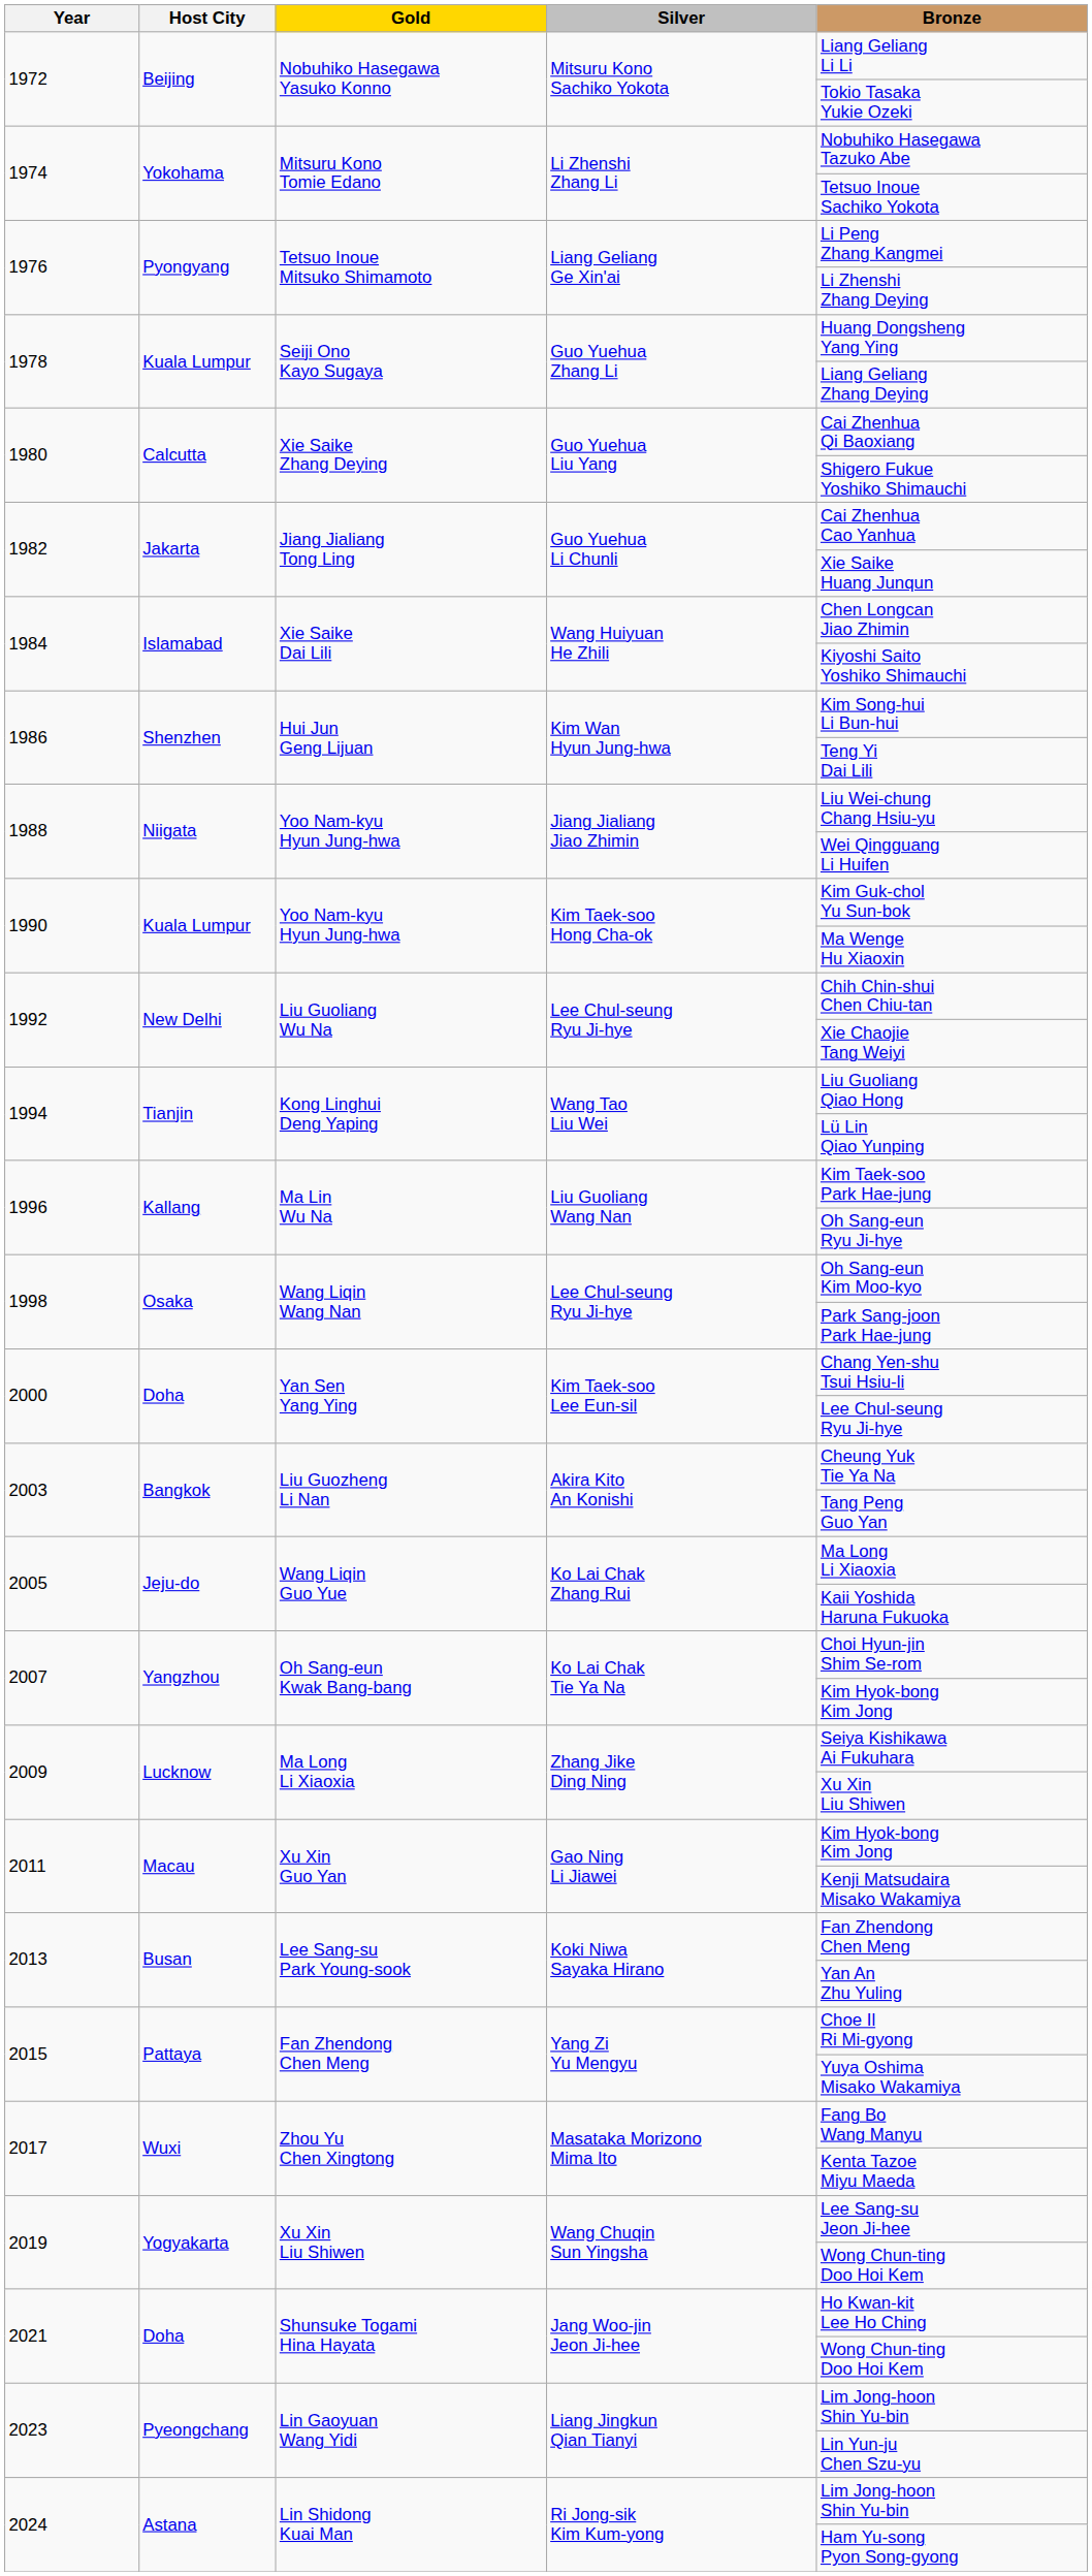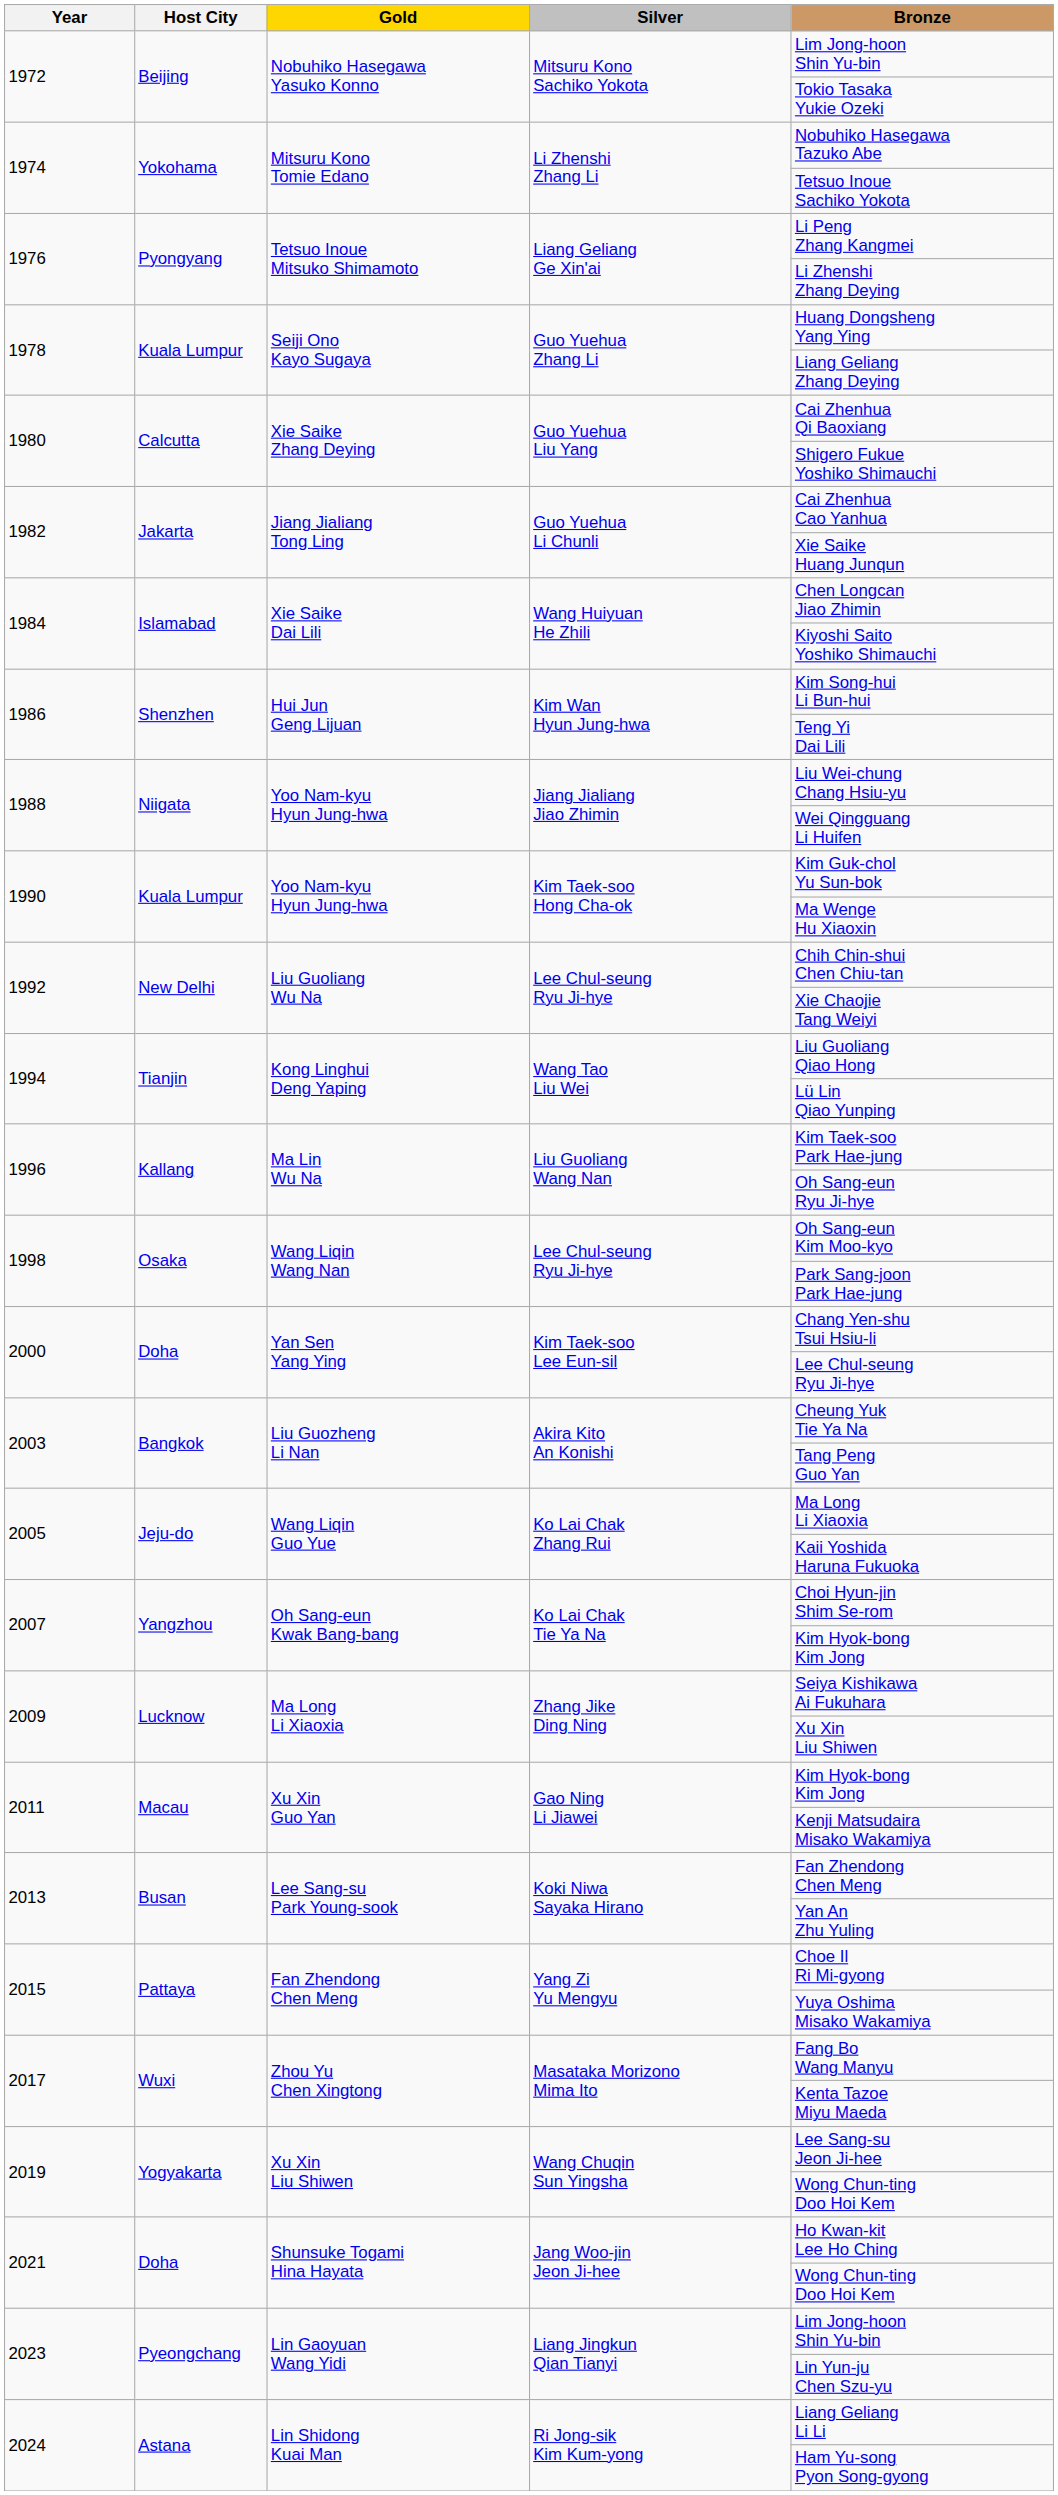row 2 | Bronze: Liang Geliang Li Li -> Lim Jong-hoon Shin Yu-bin
row 54 | Bronze: Lim Jong-hoon Shin Yu-bin -> Liang Geliang Li Li
